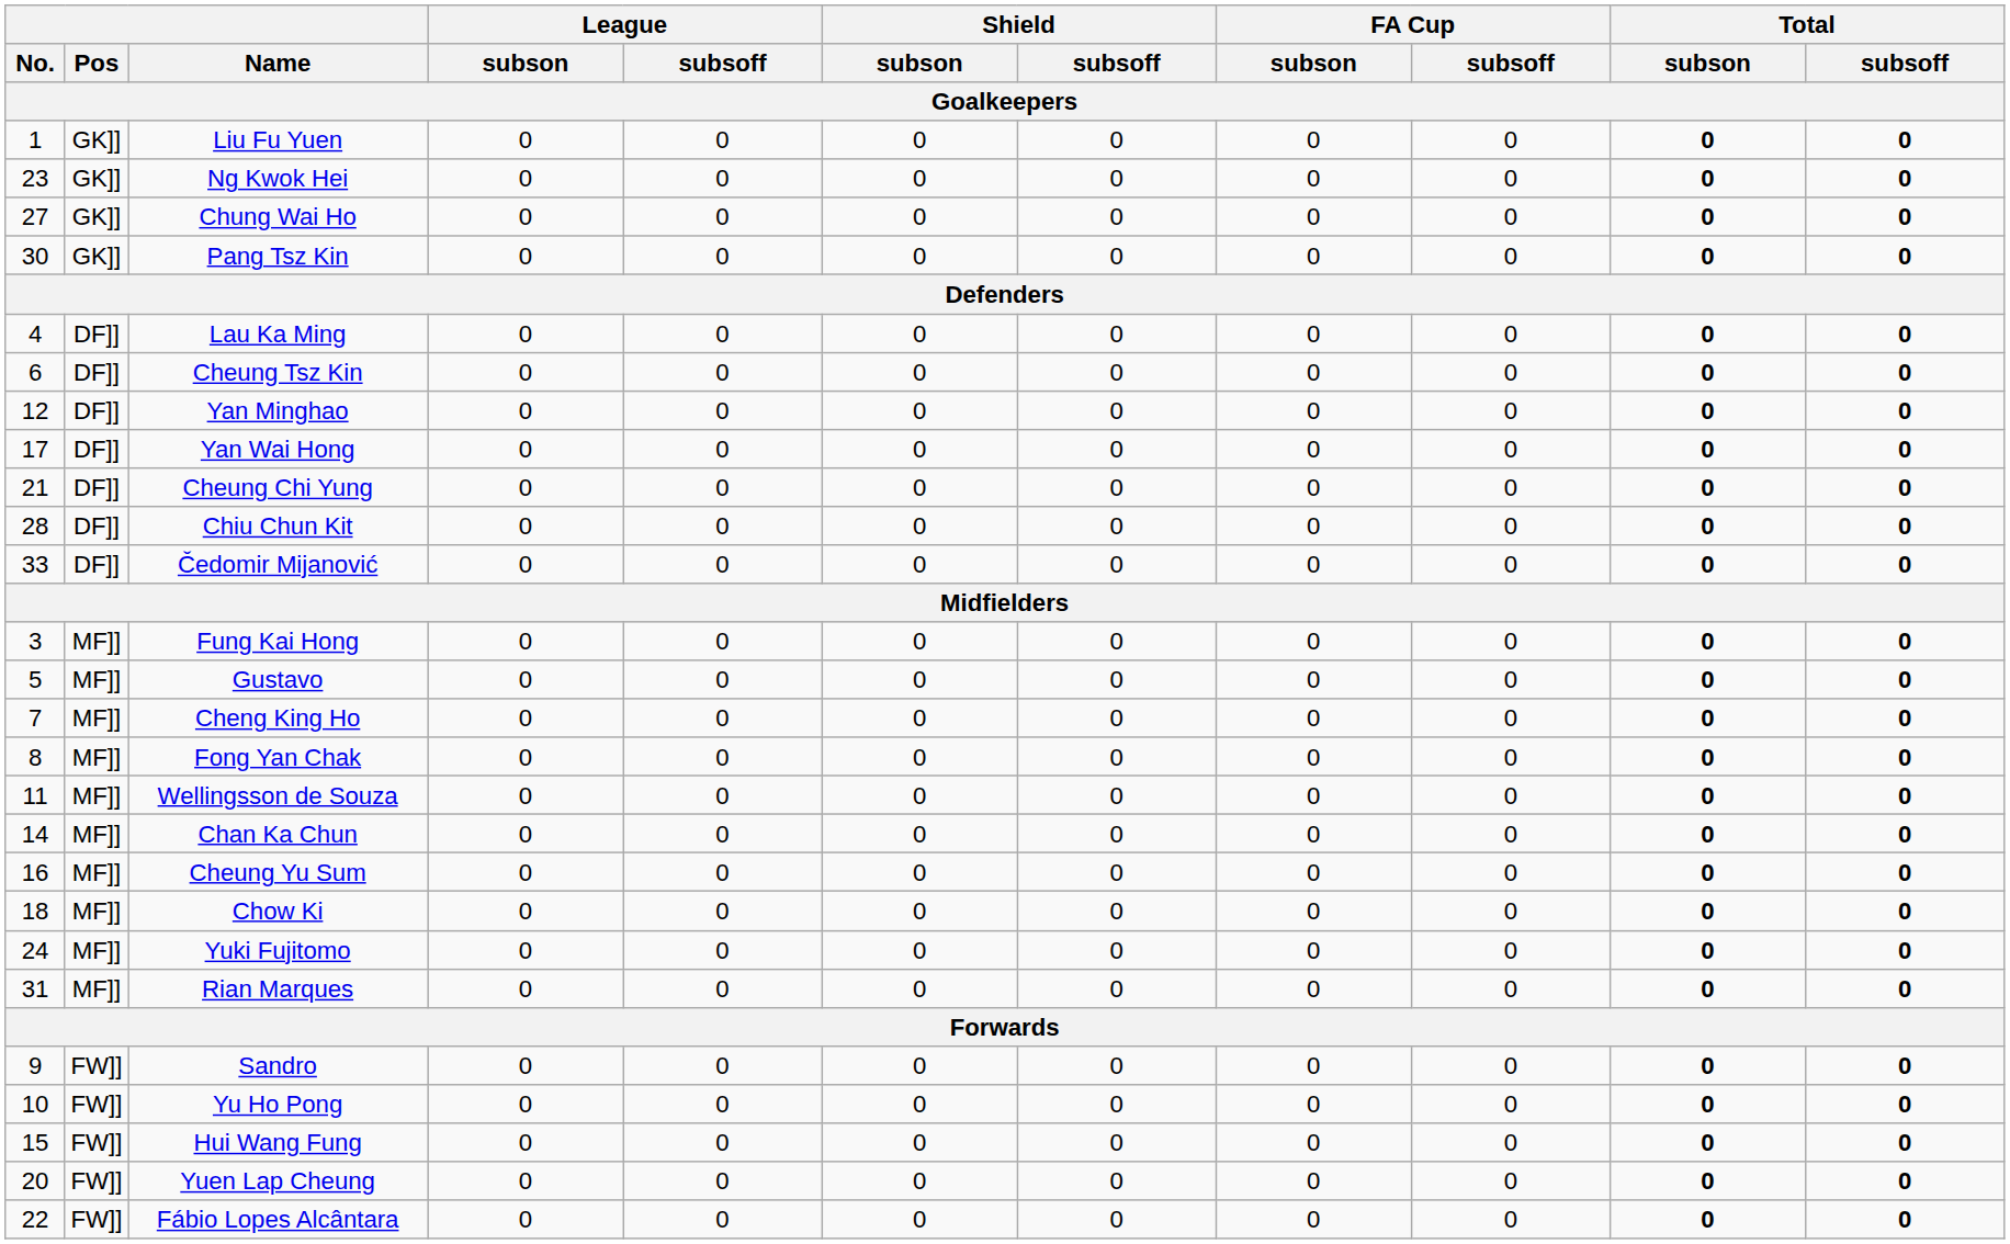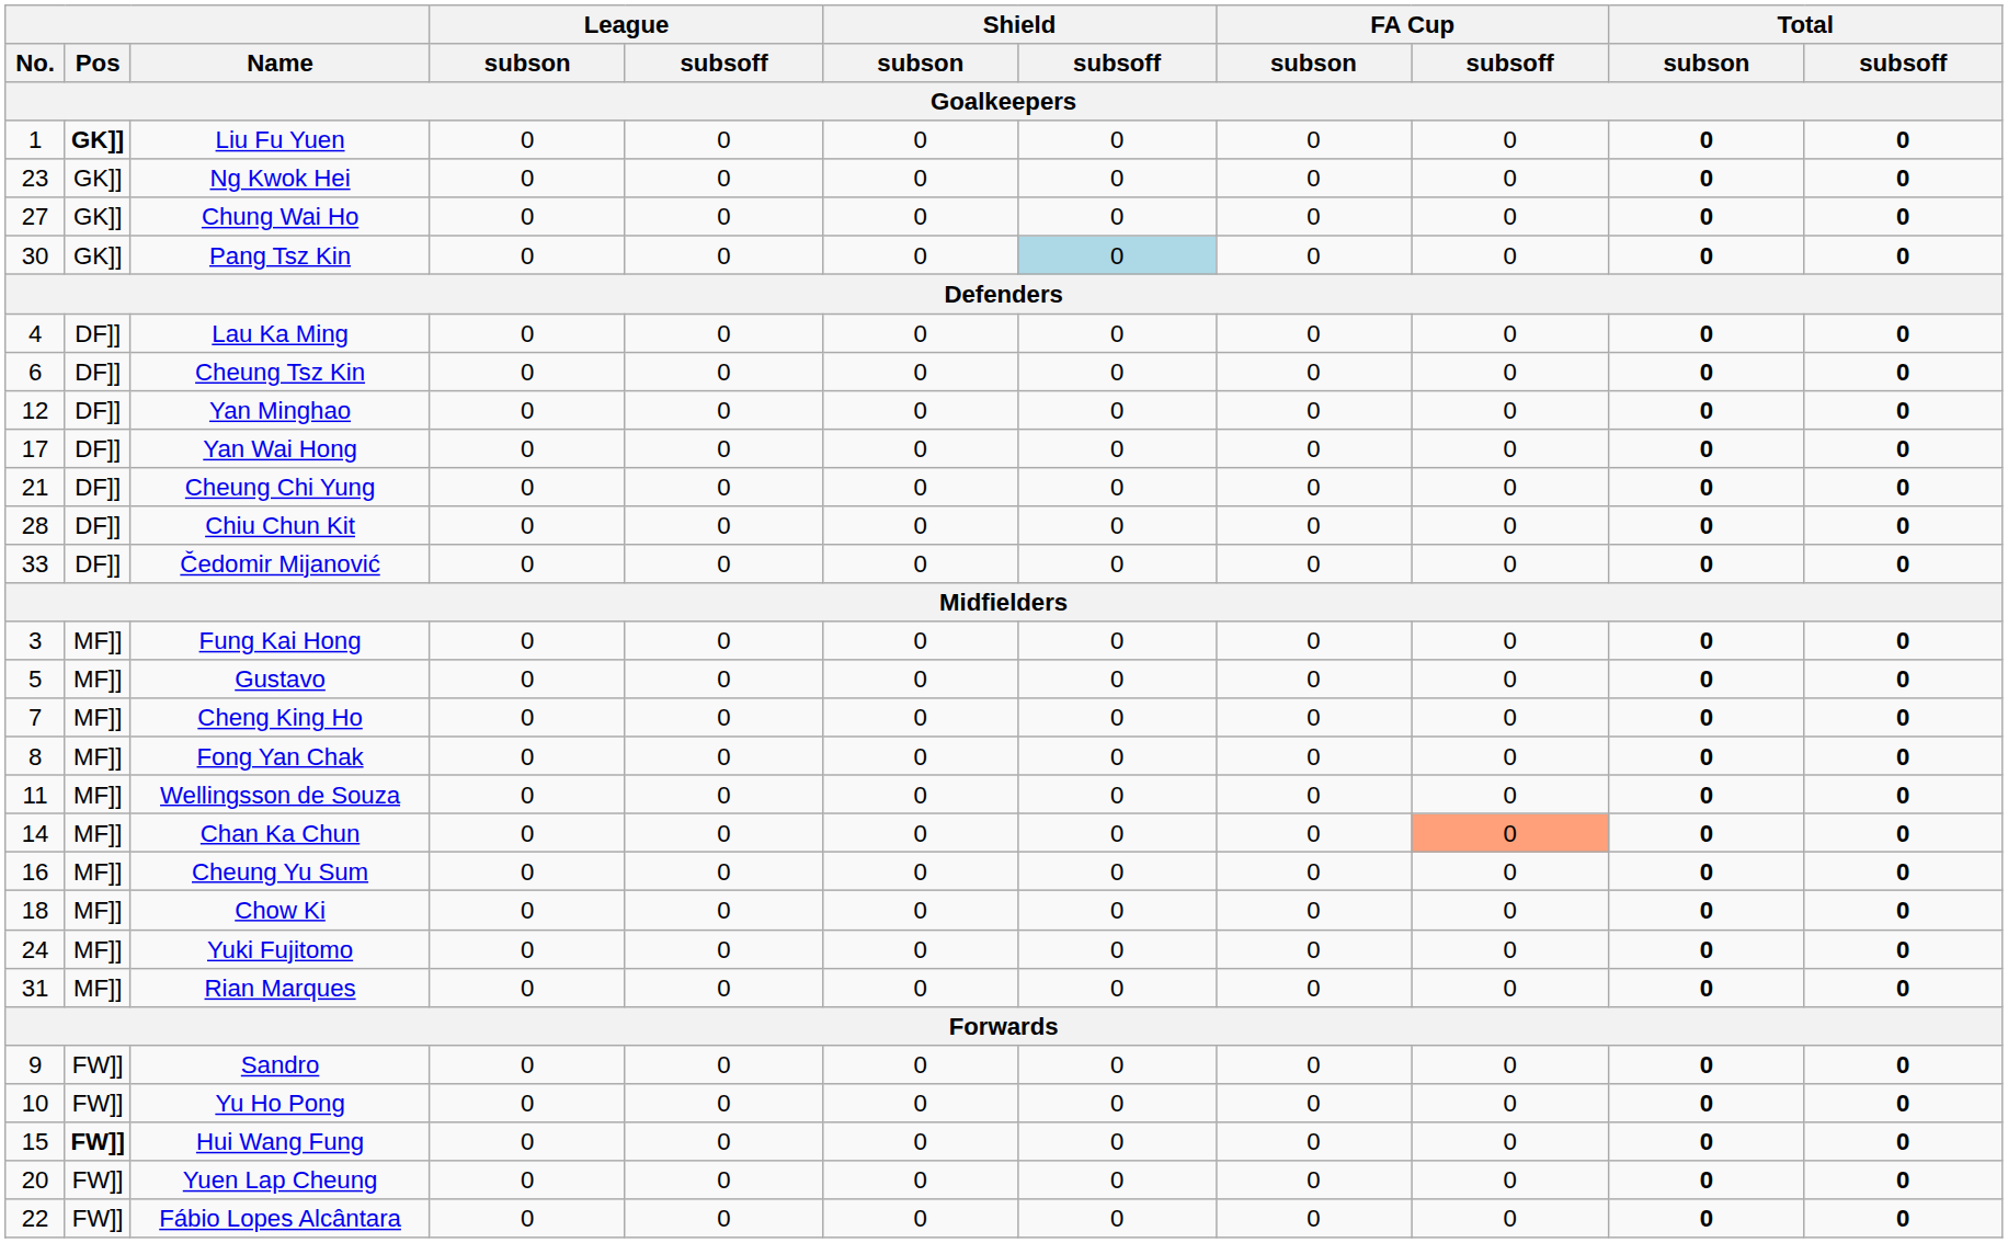Liu Fu Yuen | Pos: normal -> bold
Pang Tsz Kin | Shield / subsoff: no background -> lightblue background
Chan Ka Chun | FA Cup / subsoff: no background -> lightsalmon background
Hui Wang Fung | Pos: normal -> bold
